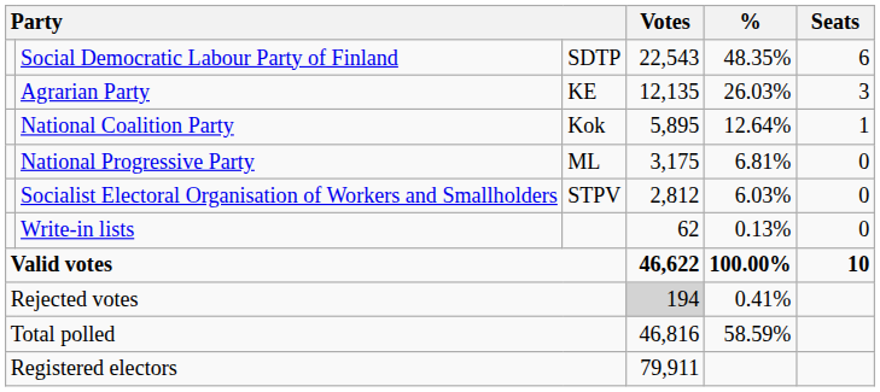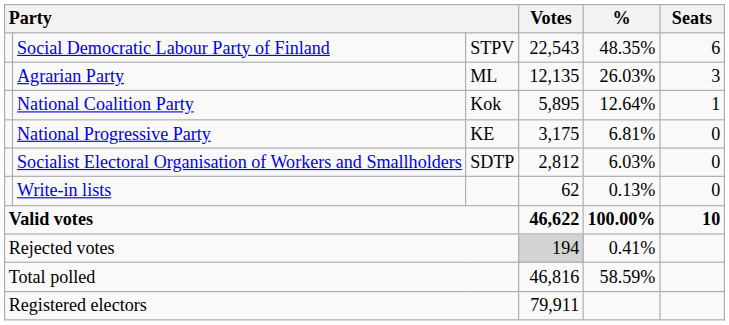Social Democratic Labour Party of Finland | column 3: SDTP -> STPV
Agrarian Party | column 3: KE -> ML
National Progressive Party | column 3: ML -> KE
Socialist Electoral Organisation of Workers and Smallholders | column 3: STPV -> SDTP
